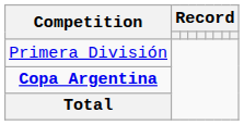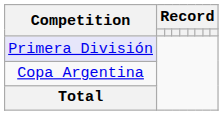Primera División | Competition: no background -> lavender background
Copa Argentina | Competition: bold -> normal
